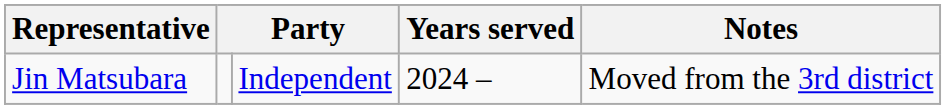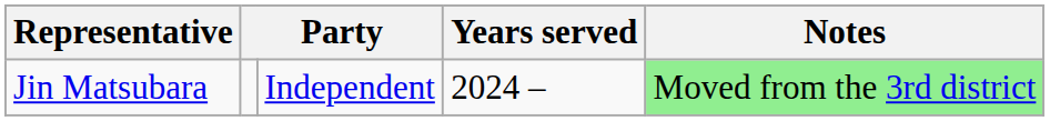Jin Matsubara | Notes: no background -> lightgreen background
